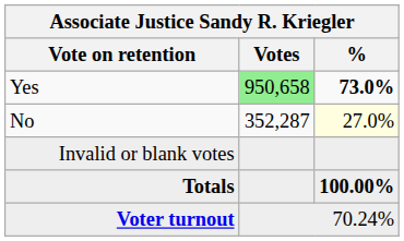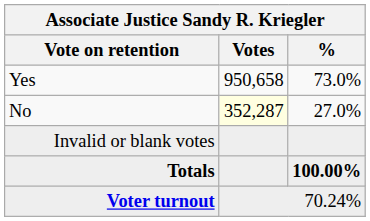Yes | Votes: lightgreen background -> no background
Yes | %: bold -> normal
No | Votes: no background -> lightyellow background
No | %: lightyellow background -> no background
